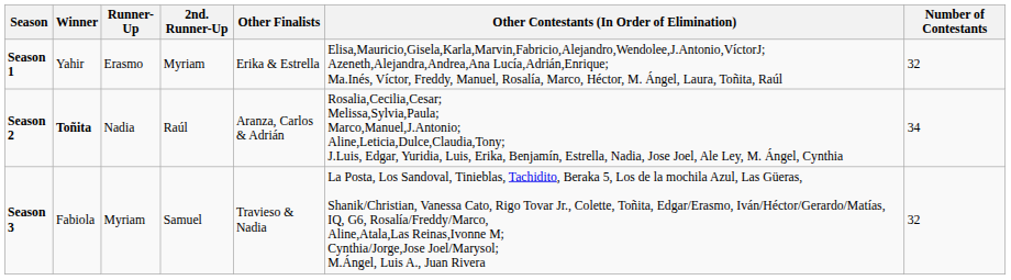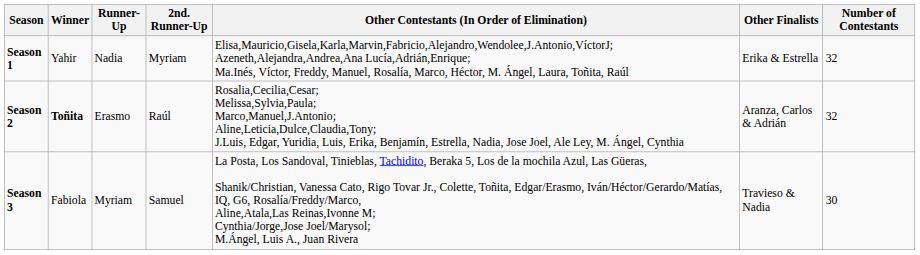columns swapped: Other Finalists <-> Other Contestants (In Order of Elimination)
Season 1 | Runner-Up: Erasmo -> Nadia
Season 2 | Runner-Up: Nadia -> Erasmo
Season 2 | Number of Contestants: 34 -> 32
Season 3 | Number of Contestants: 32 -> 30
